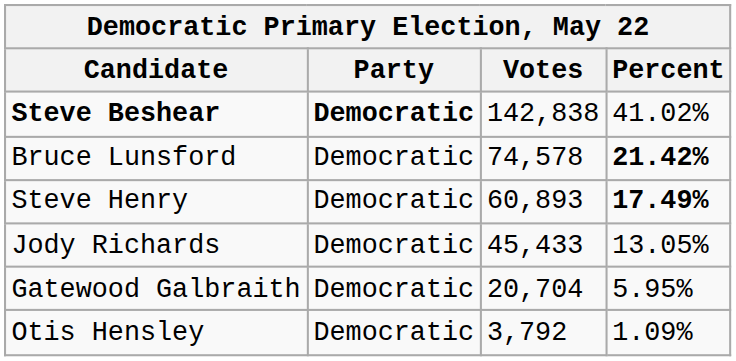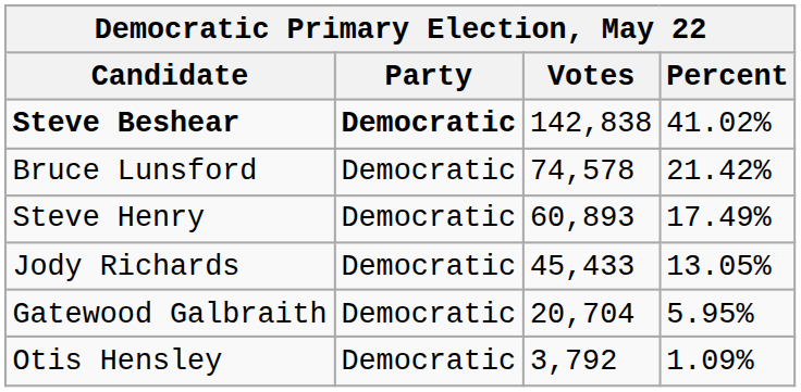Bruce Lunsford | Percent: bold -> normal
Steve Henry | Percent: bold -> normal
